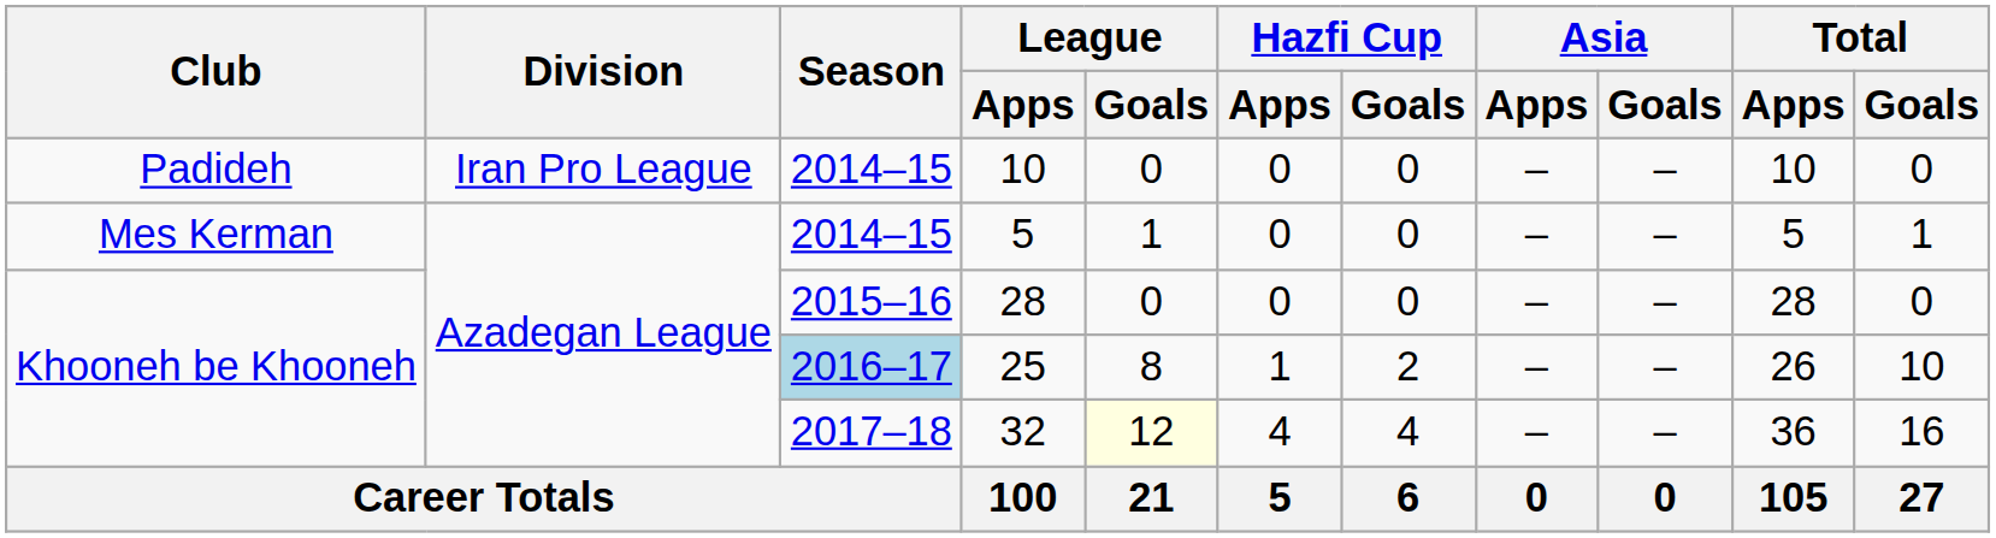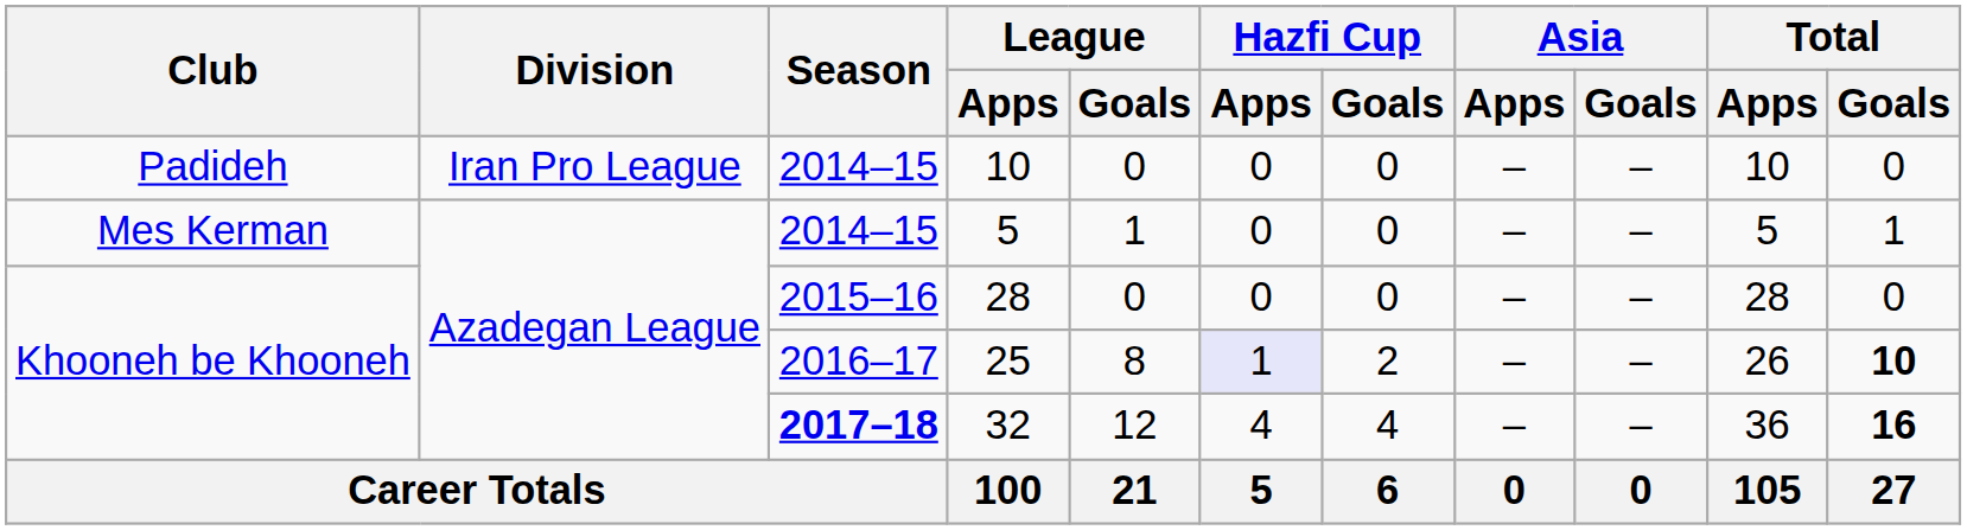25 | Season: lightblue background -> no background
25 | Hazfi Cup / Apps: no background -> lavender background
25 | Total / Goals: normal -> bold
32 | Season: normal -> bold
32 | League / Goals: lightyellow background -> no background
32 | Total / Goals: normal -> bold
